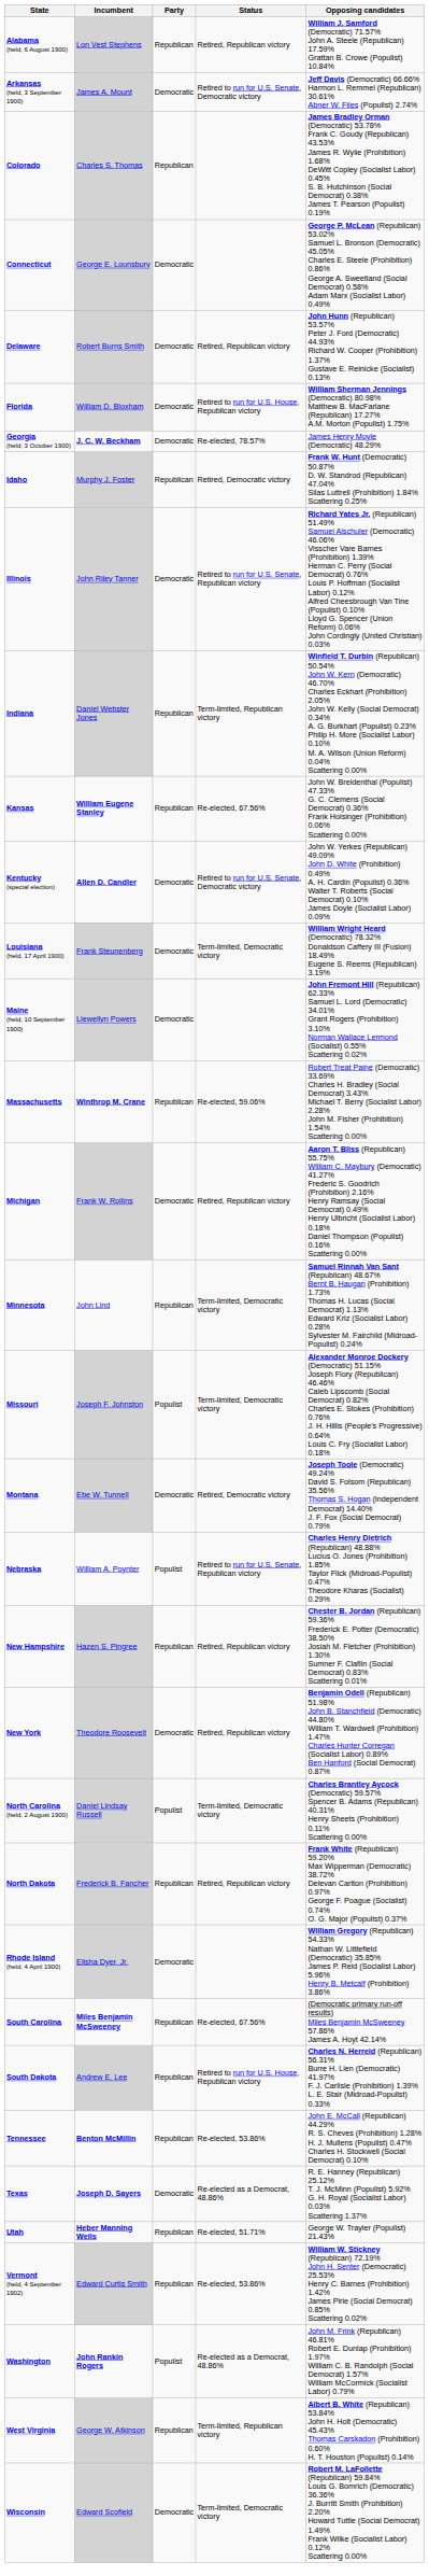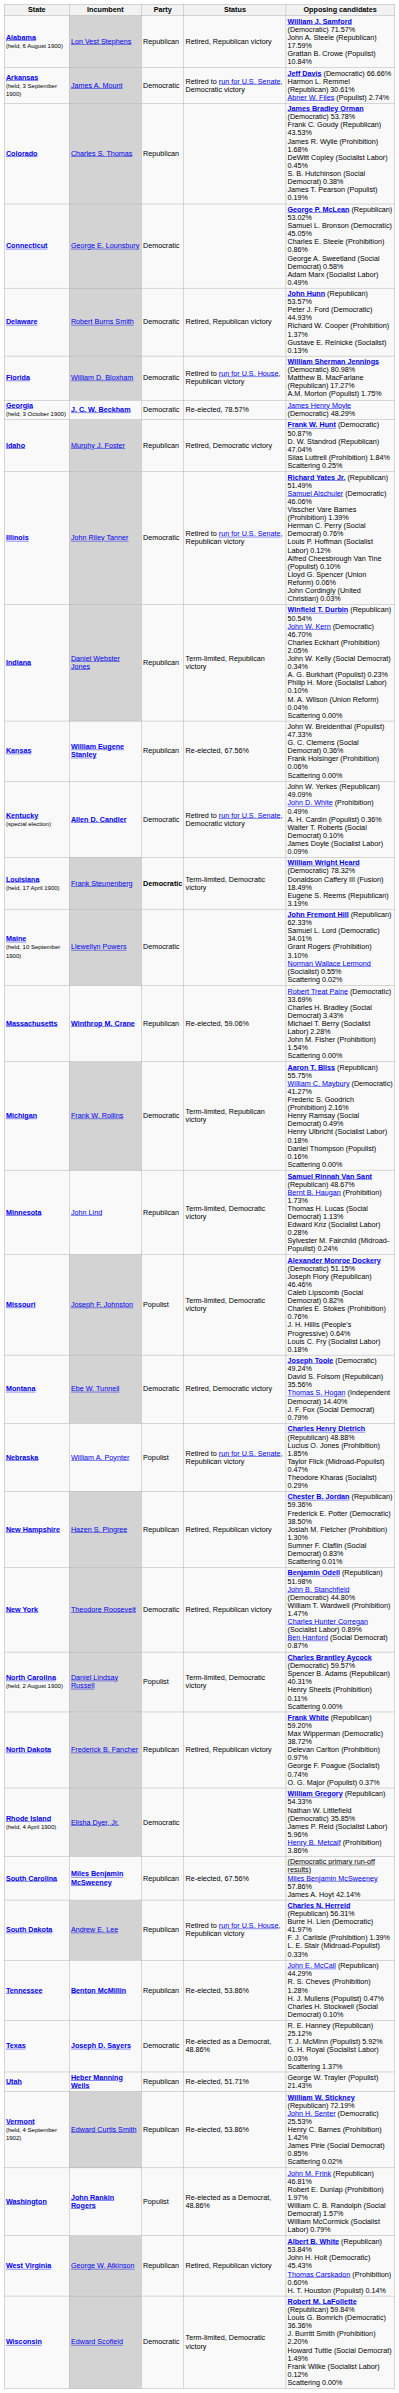Louisiana (held, 17 April 1900) | Party: normal -> bold
Michigan | Status: Retired, Republican victory -> Term-limited, Republican victory
West Virginia | Status: Term-limited, Republican victory -> Retired, Republican victory
